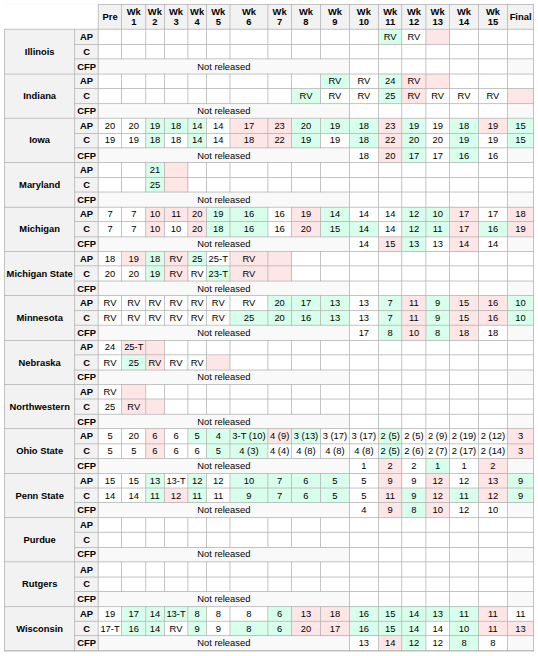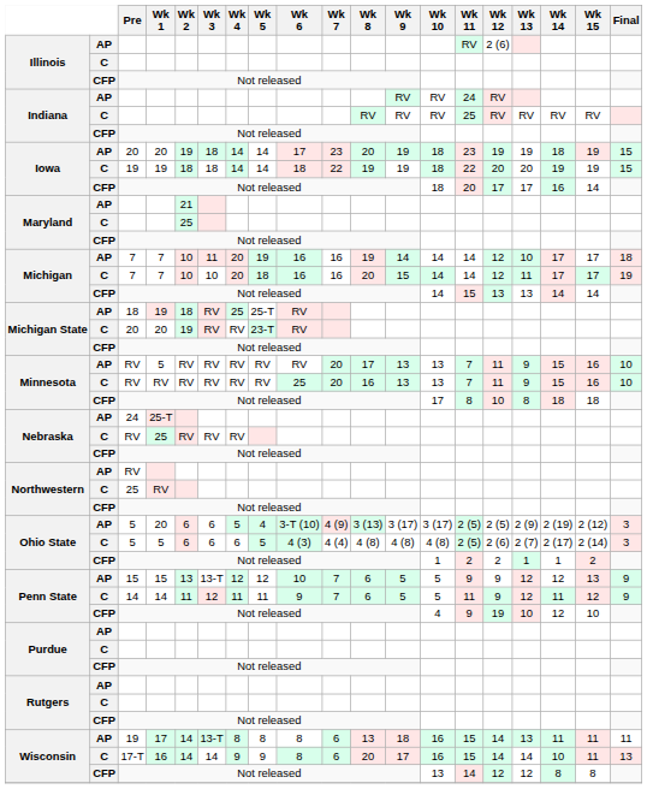Illinois / AP | Wk 12: RV -> 2 (6)
Iowa / CFP | Wk 15: 16 -> 14
Michigan / C | Wk 15: 16 -> 17
Minnesota / AP | Wk 1: RV -> 5
Penn State / CFP | Wk 12: 8 -> 19
Wisconsin / C | Wk 3: RV -> 14
